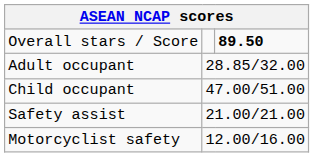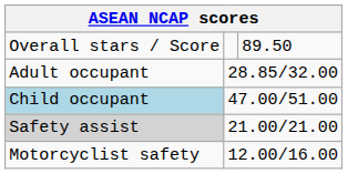Overall stars / Score | column 3: bold -> normal
Child occupant | column 1: no background -> lightblue background
Safety assist | column 1: no background -> lightgrey background
